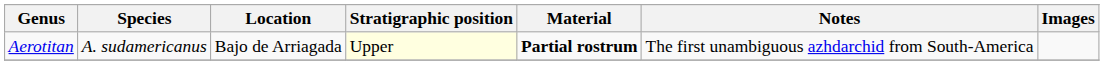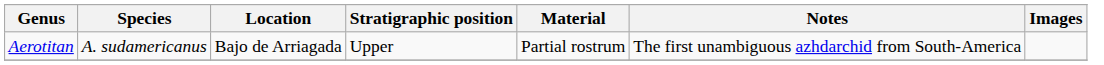Aerotitan | Stratigraphic position: lightyellow background -> no background
Aerotitan | Material: bold -> normal
